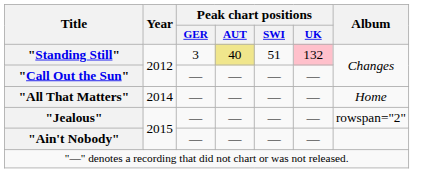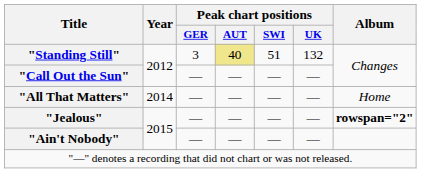"Standing Still" | Peak chart positions / UK: pink background -> no background
"Jealous" | Album: normal -> bold
